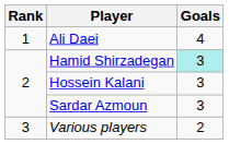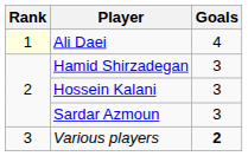Ali Daei | Rank: no background -> lightyellow background
Hamid Shirzadegan | Goals: paleturquoise background -> no background
Various players | Goals: normal -> bold
